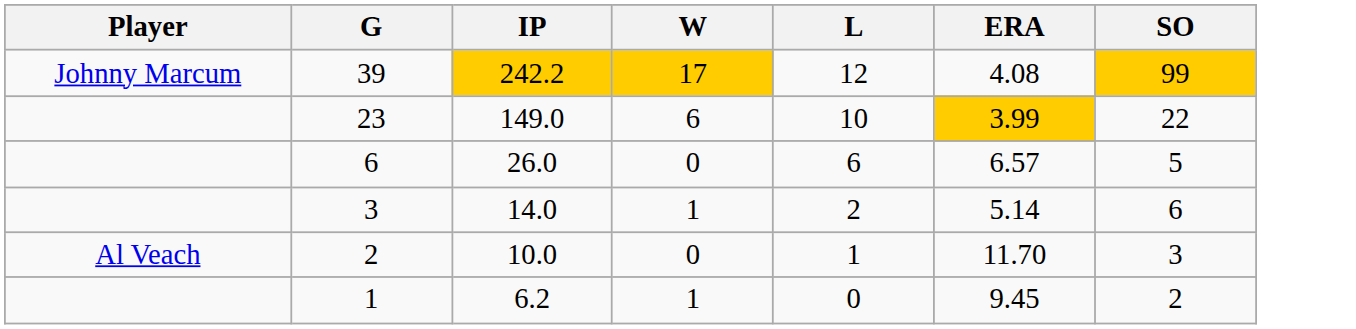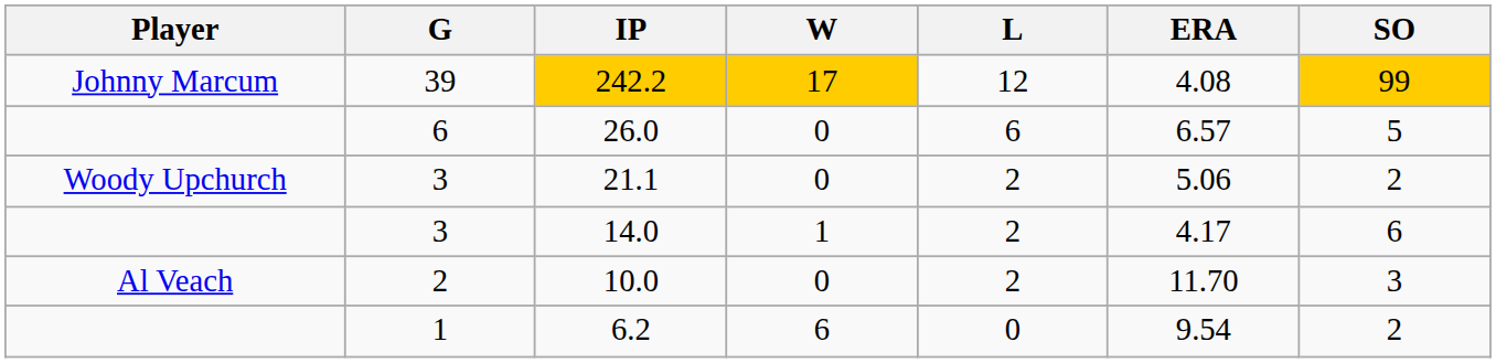- row: 23 | 149.0 | 6 | 10 | 3.99 | 22
+ row: Woody Upchurch | 3 | 21.1 | 0 | 2 | 5.06 | 2
14.0 | ERA: 5.14 -> 4.17
10.0 | L: 1 -> 2
6.2 | W: 1 -> 6
6.2 | ERA: 9.45 -> 9.54
